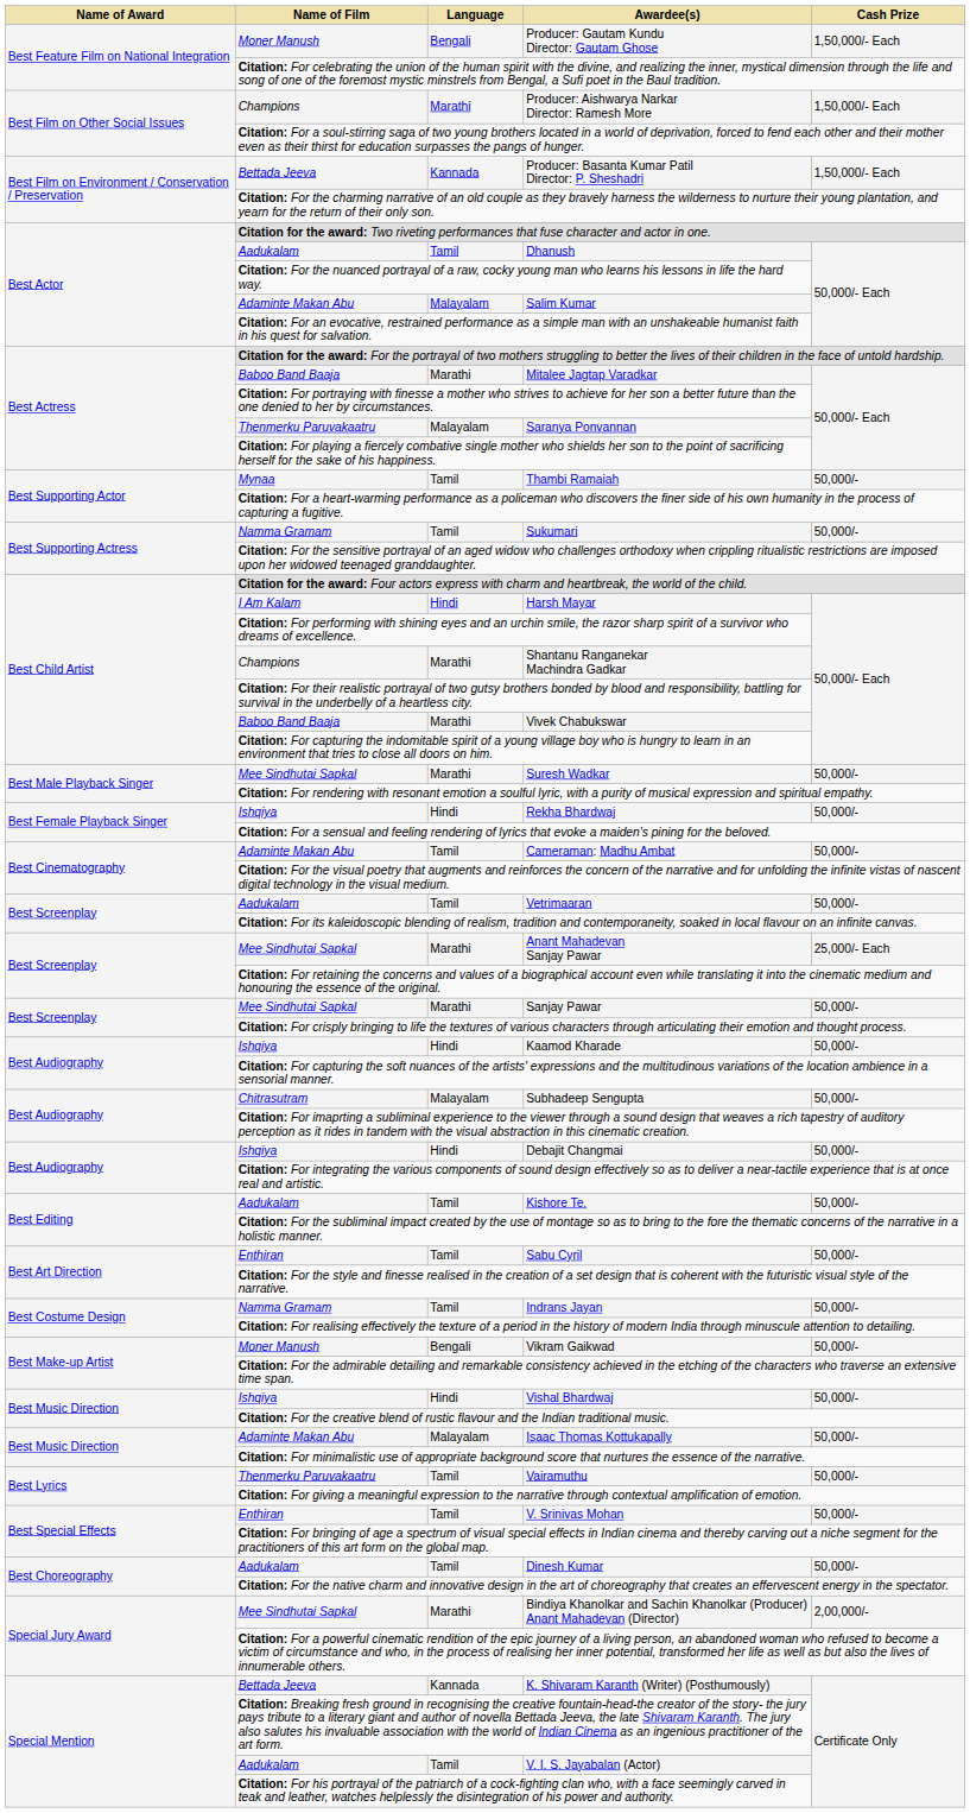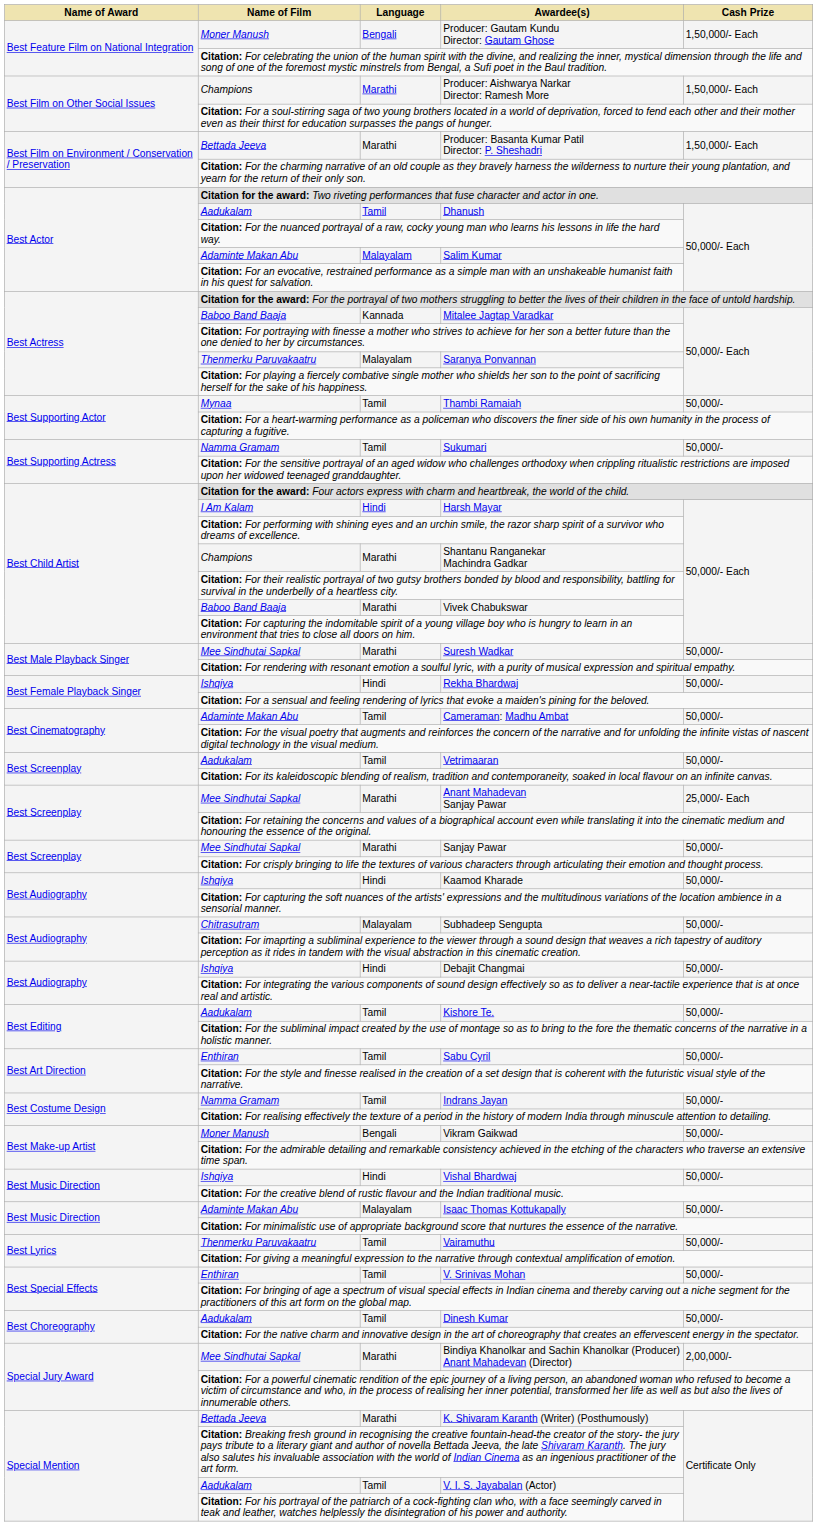Producer: Basanta Kumar Patil Director: P. Sheshadri | Language: Kannada -> Marathi
Mitalee Jagtap Varadkar | Language: Marathi -> Kannada
K. Shivaram Karanth (Writer) (Posthumously) | Language: Kannada -> Marathi
